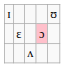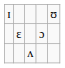ɛ | column 4: pink background -> no background
